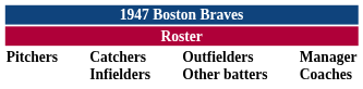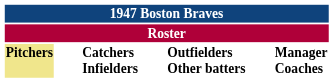Pitchers | column 1: no background -> khaki background
